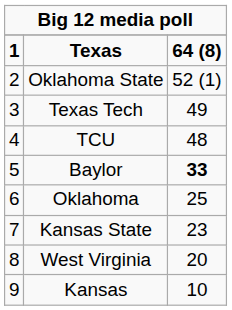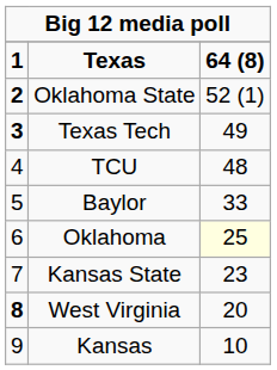Oklahoma State | column 1: normal -> bold
Texas Tech | column 1: normal -> bold
Baylor | column 3: bold -> normal
Oklahoma | column 3: no background -> lightyellow background
West Virginia | column 1: normal -> bold
